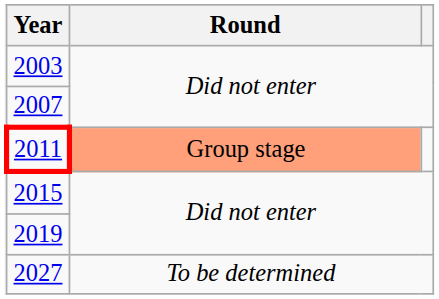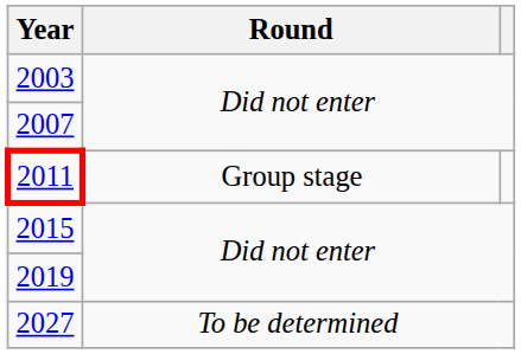2011 | Round: lightsalmon background -> no background
